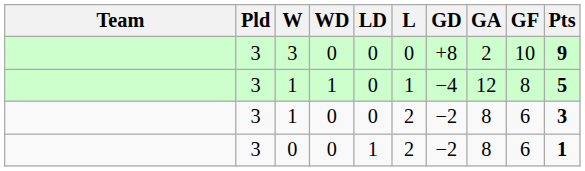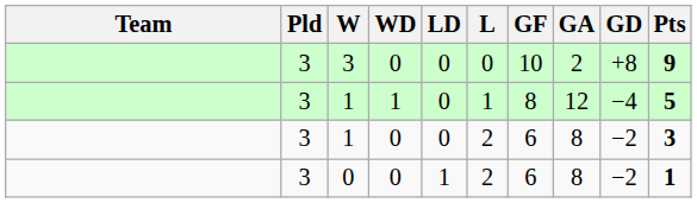columns swapped: GF <-> GD
